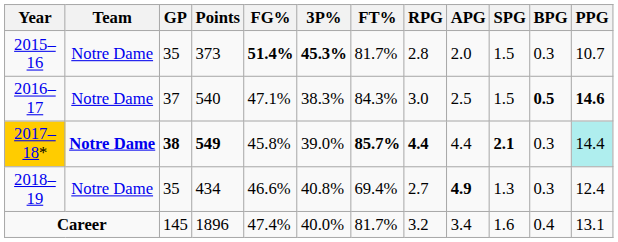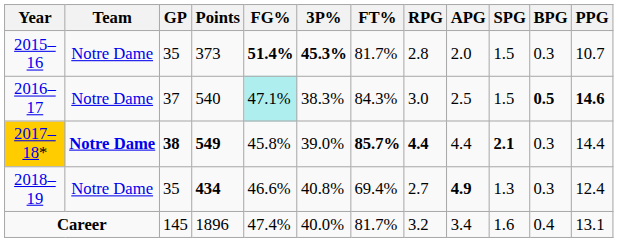2016–17 | FG%: no background -> paleturquoise background
2017–18* | PPG: paleturquoise background -> no background
2018–19 | Points: normal -> bold
